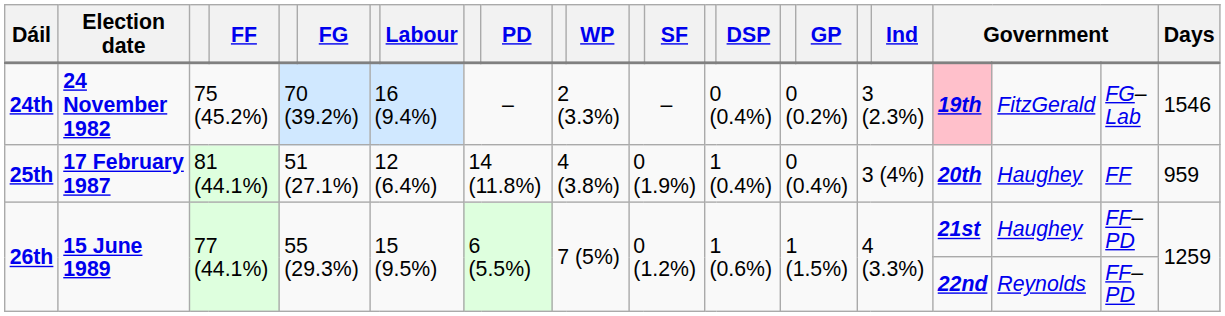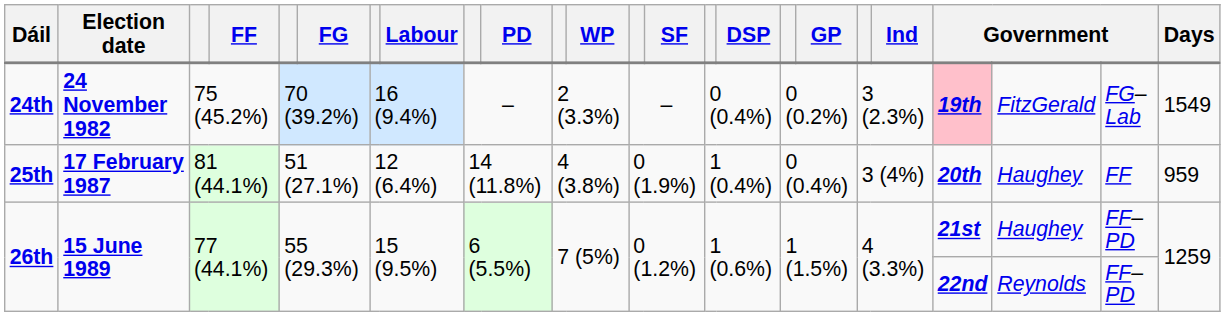24th | Days: 1546 -> 1549
